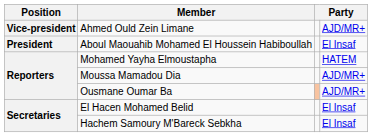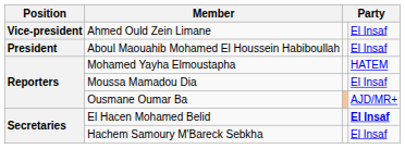Ahmed Ould Zein Limane | column 4: AJD/MR+ -> El Insaf
Moussa Mamadou Dia | column 4: AJD/MR+ -> El Insaf
El Hacen Mohamed Belid | column 4: normal -> bold
